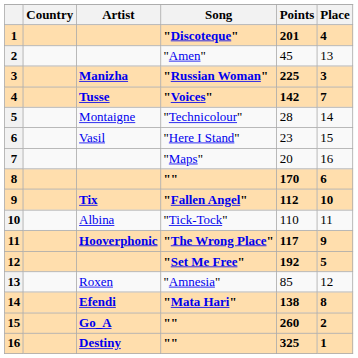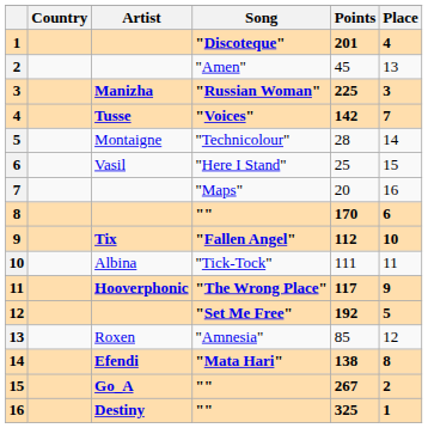row 7 | Points: 23 -> 25
row 11 | Points: 110 -> 111
row 16 | Points: 260 -> 267
